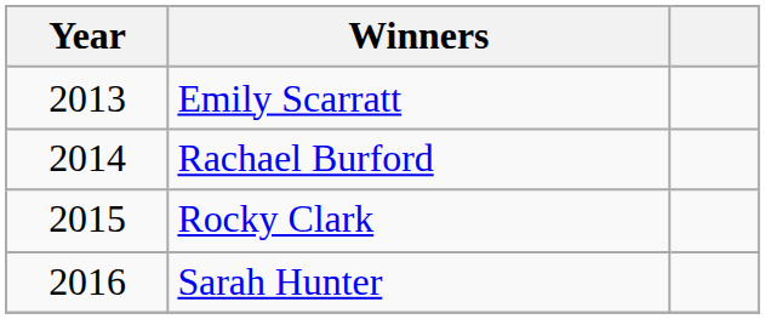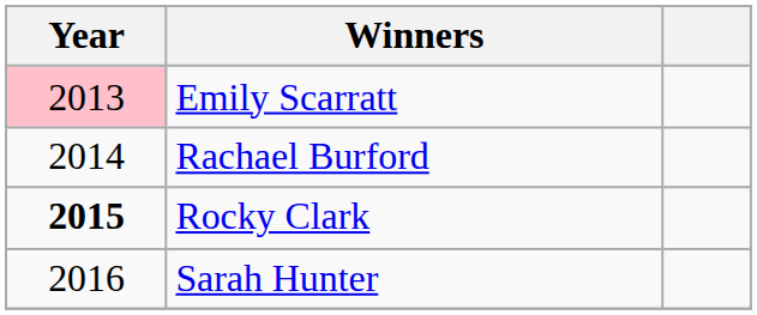Emily Scarratt | Year: no background -> pink background
Rocky Clark | Year: normal -> bold
